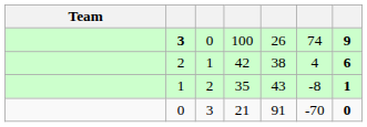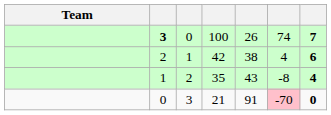row 2 | column 7: 9 -> 7
row 4 | column 7: 1 -> 4
row 5 | column 6: no background -> pink background
